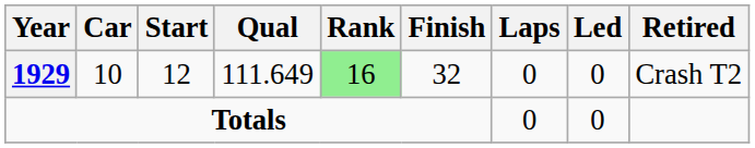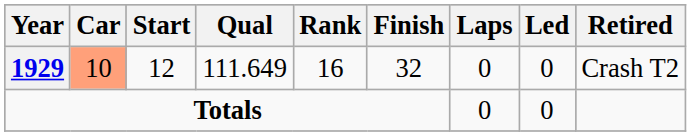1929 | Car: no background -> lightsalmon background
1929 | Rank: lightgreen background -> no background
